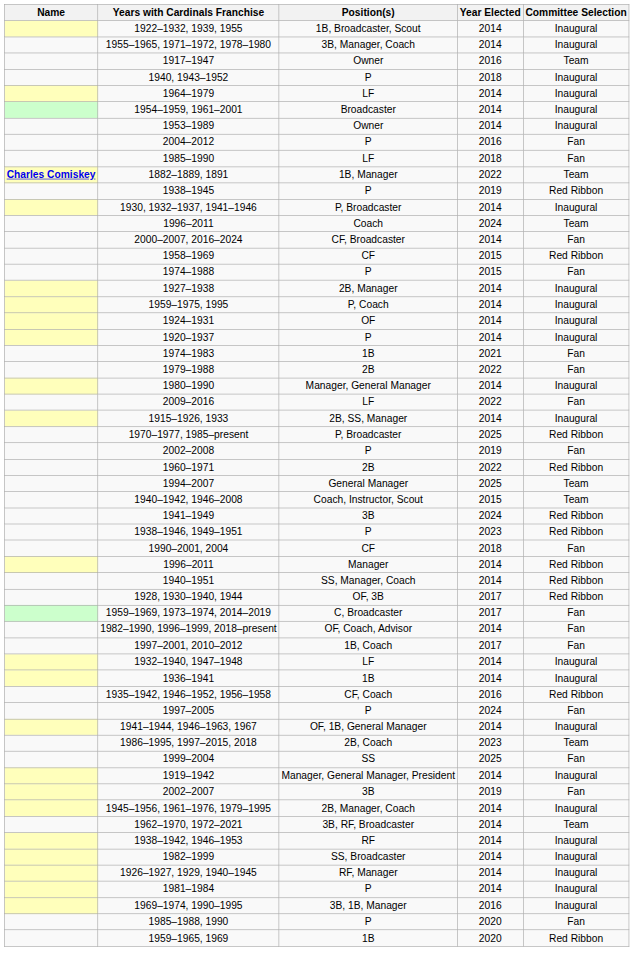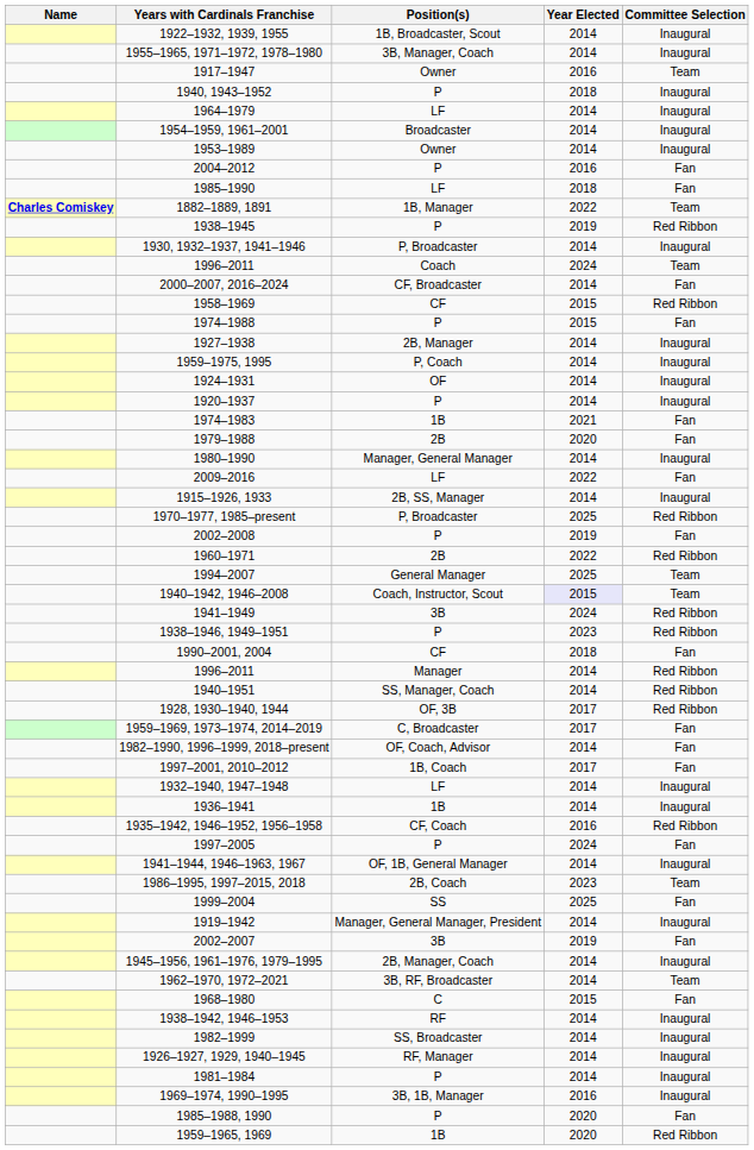1979–1988 | Year Elected: 2022 -> 2020
1940–1942, 1946–2008 | Year Elected: no background -> lavender background
+ row: 1968–1980 | C | 2015 | Fan
